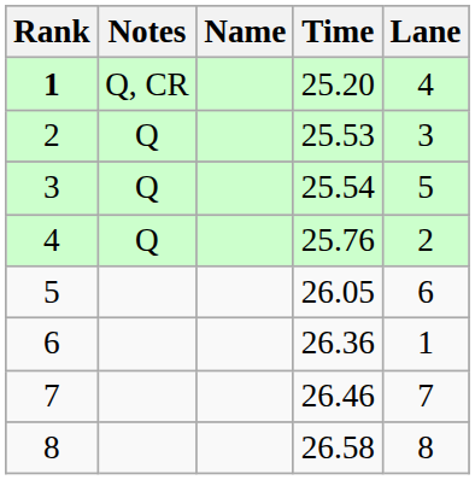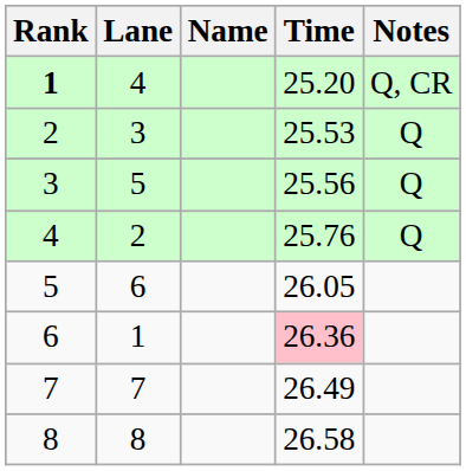columns swapped: Lane <-> Notes
row 4 | Time: 25.54 -> 25.56
row 7 | Time: no background -> pink background
row 8 | Time: 26.46 -> 26.49
